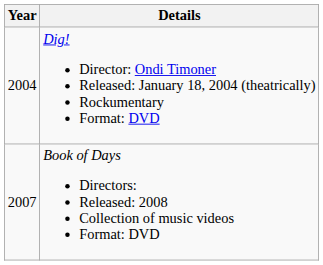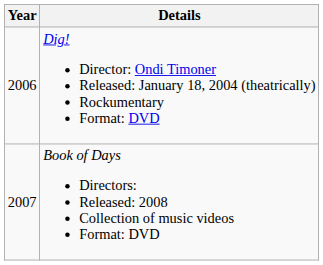row 2 | Year: 2004 -> 2006
